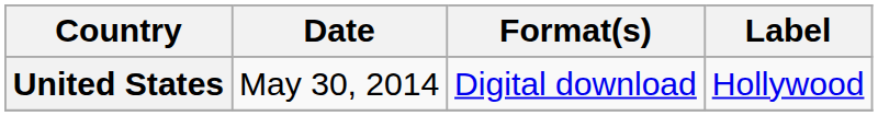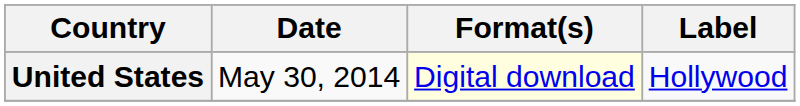United States | Format(s): no background -> lightyellow background
